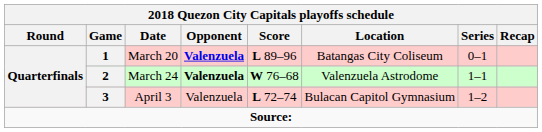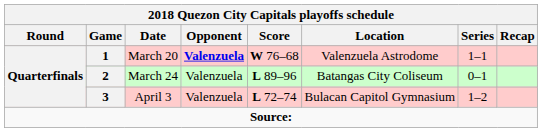March 20 | Score: L 89–96 -> W 76–68
March 20 | Location: Batangas City Coliseum -> Valenzuela Astrodome
March 20 | Series: 0–1 -> 1–1
March 24 | Opponent: bold -> normal
March 24 | Score: W 76–68 -> L 89–96
March 24 | Location: Valenzuela Astrodome -> Batangas City Coliseum
March 24 | Series: 1–1 -> 0–1
